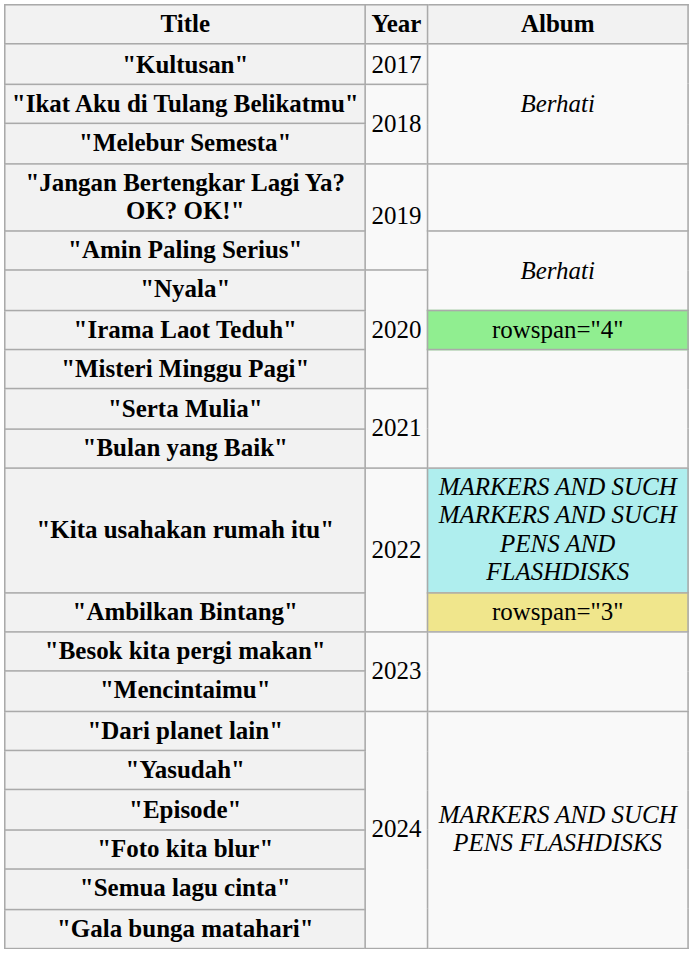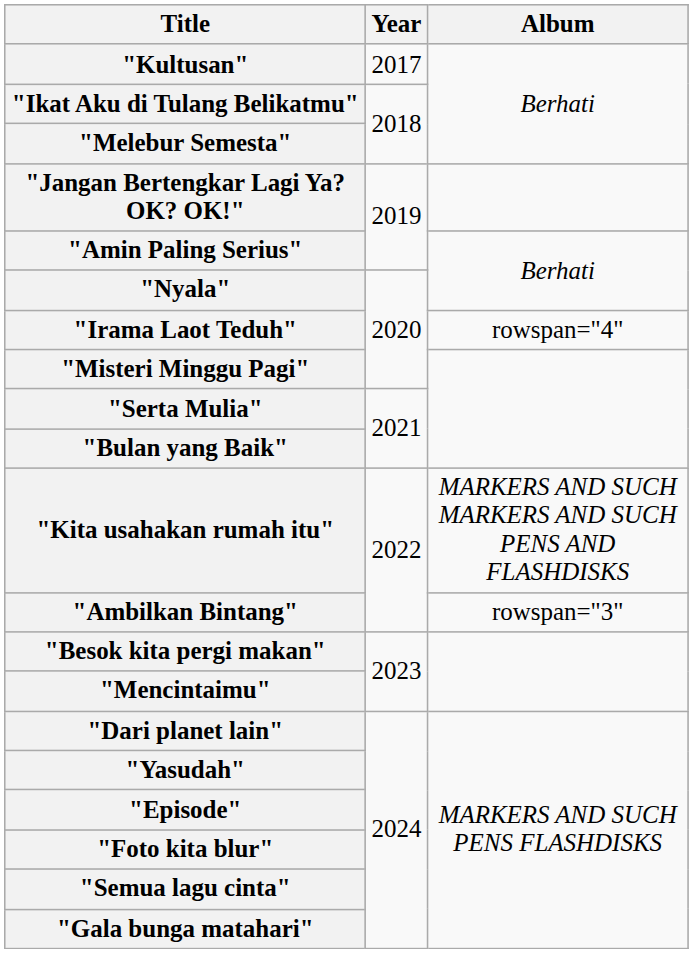"Irama Laot Teduh" | Album: lightgreen background -> no background
"Kita usahakan rumah itu" | Album: paleturquoise background -> no background
"Ambilkan Bintang" | Album: khaki background -> no background
